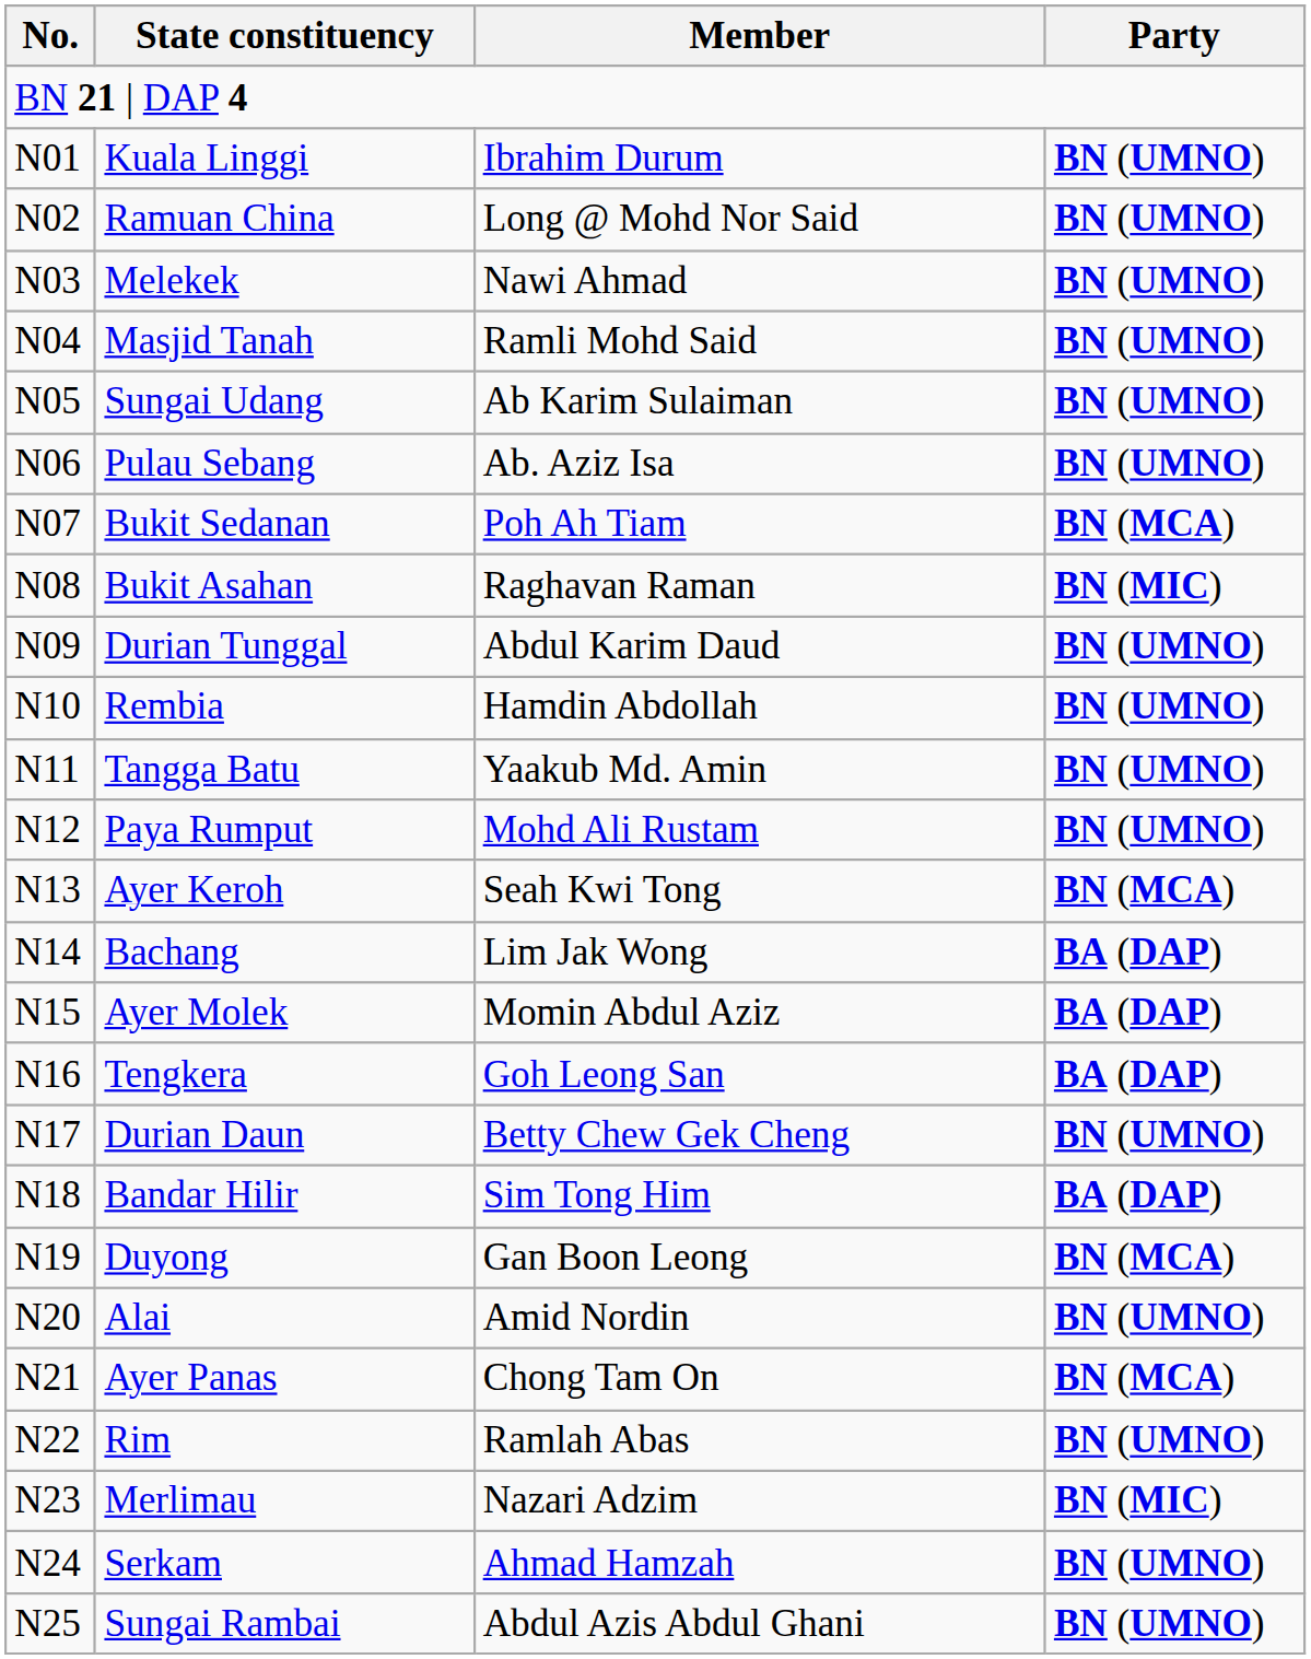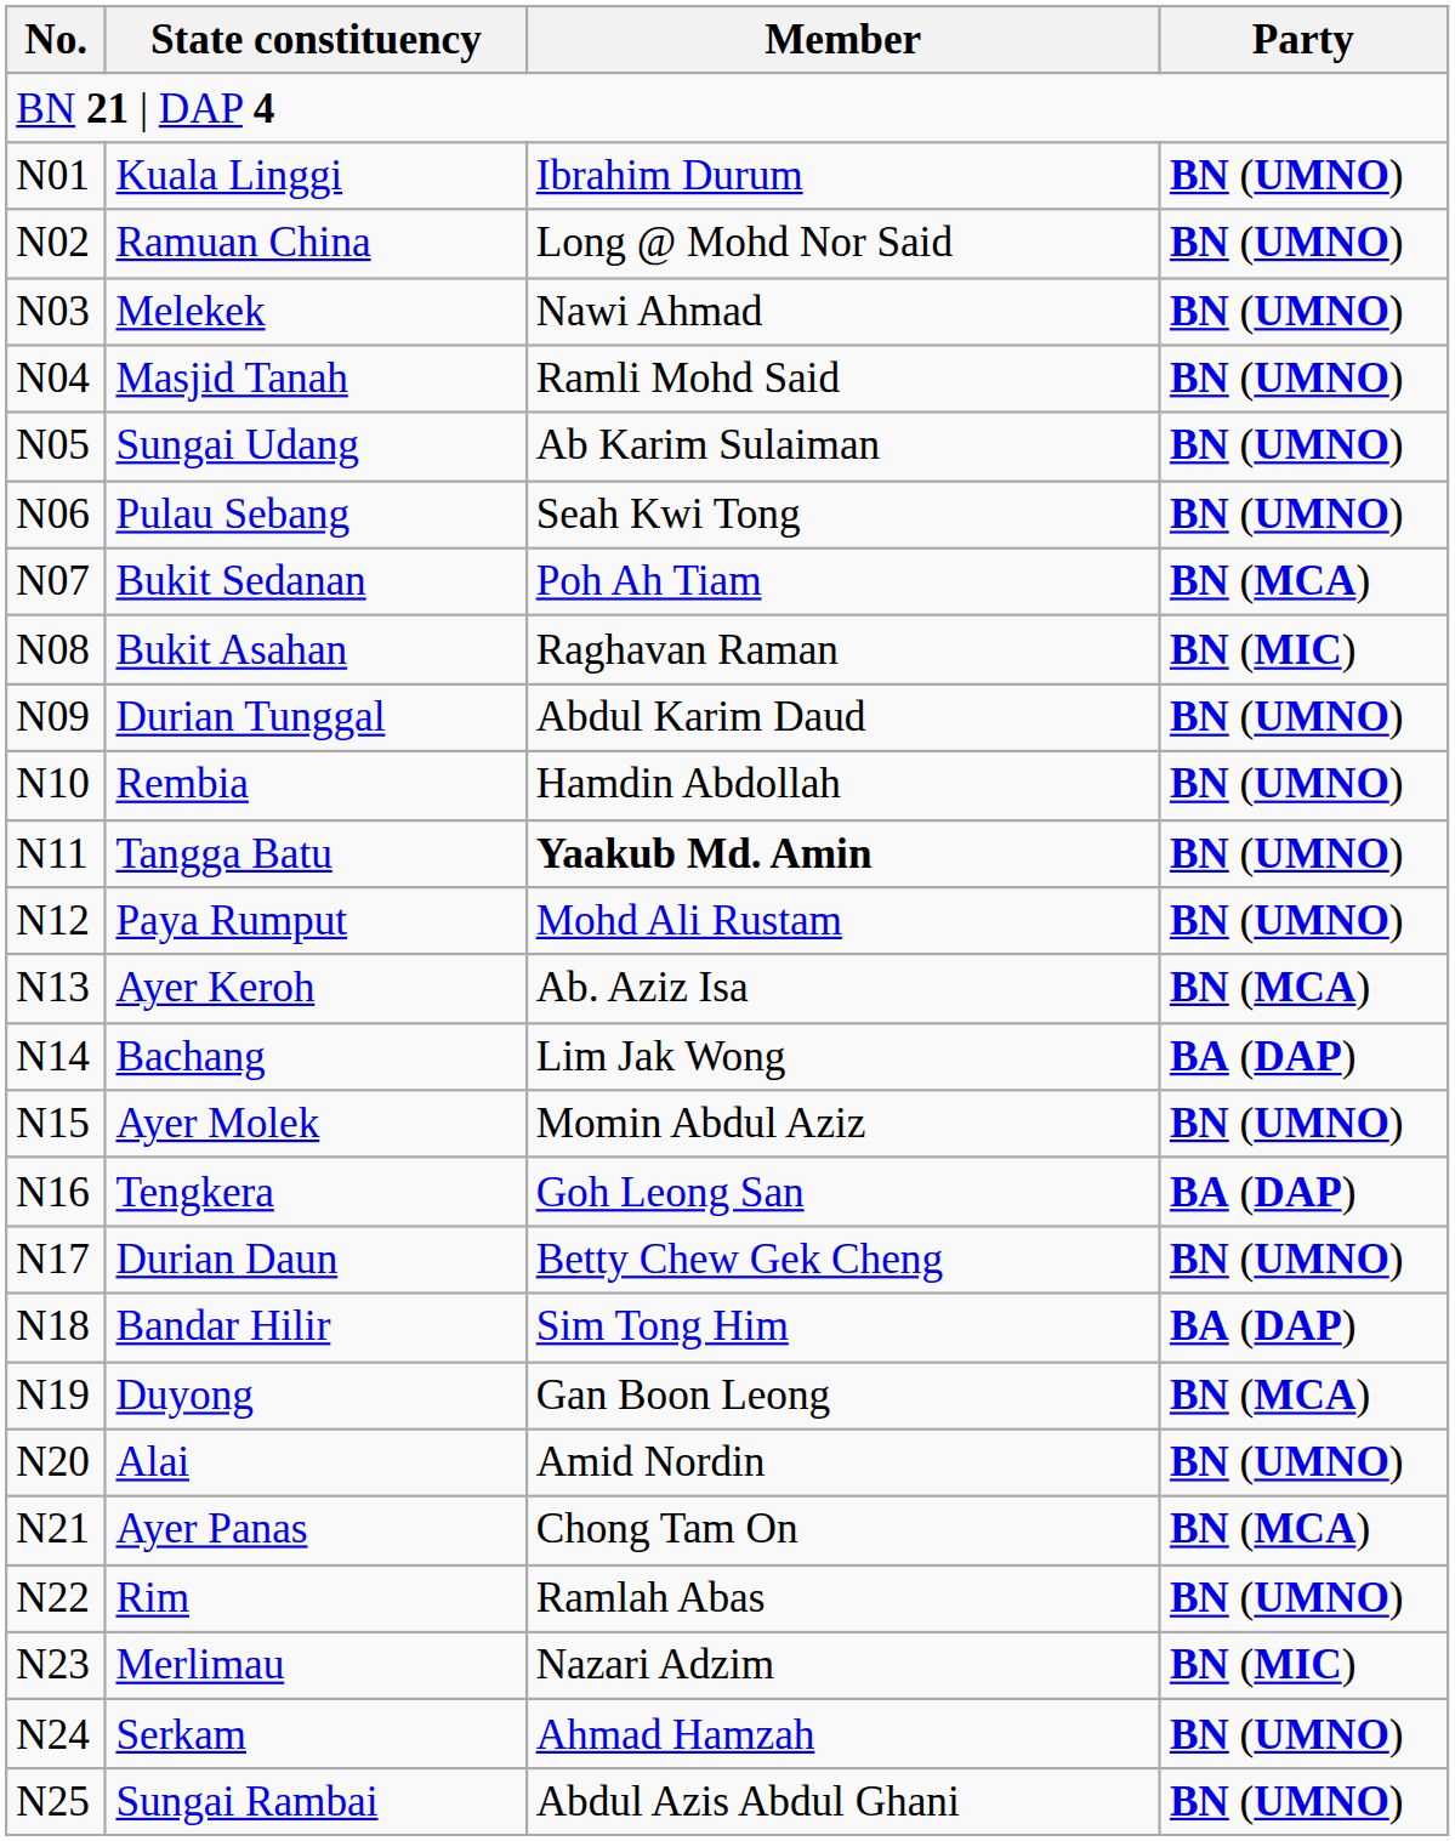Pulau Sebang | Member: Ab. Aziz Isa -> Seah Kwi Tong
Tangga Batu | Member: normal -> bold
Ayer Keroh | Member: Seah Kwi Tong -> Ab. Aziz Isa
Ayer Molek | Party: BA (DAP) -> BN (UMNO)
